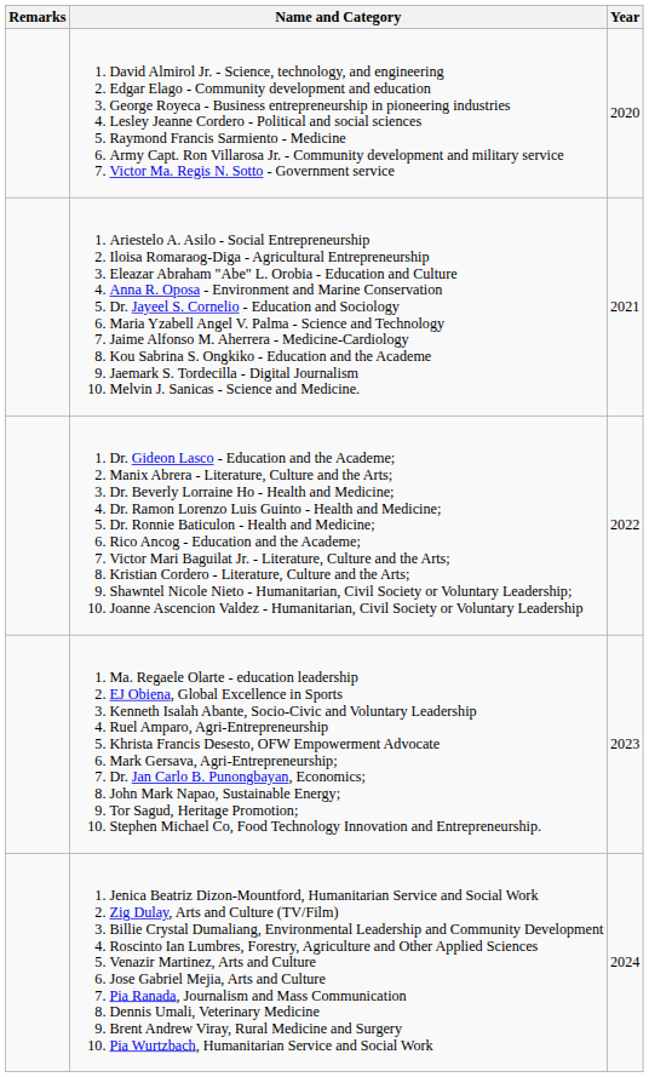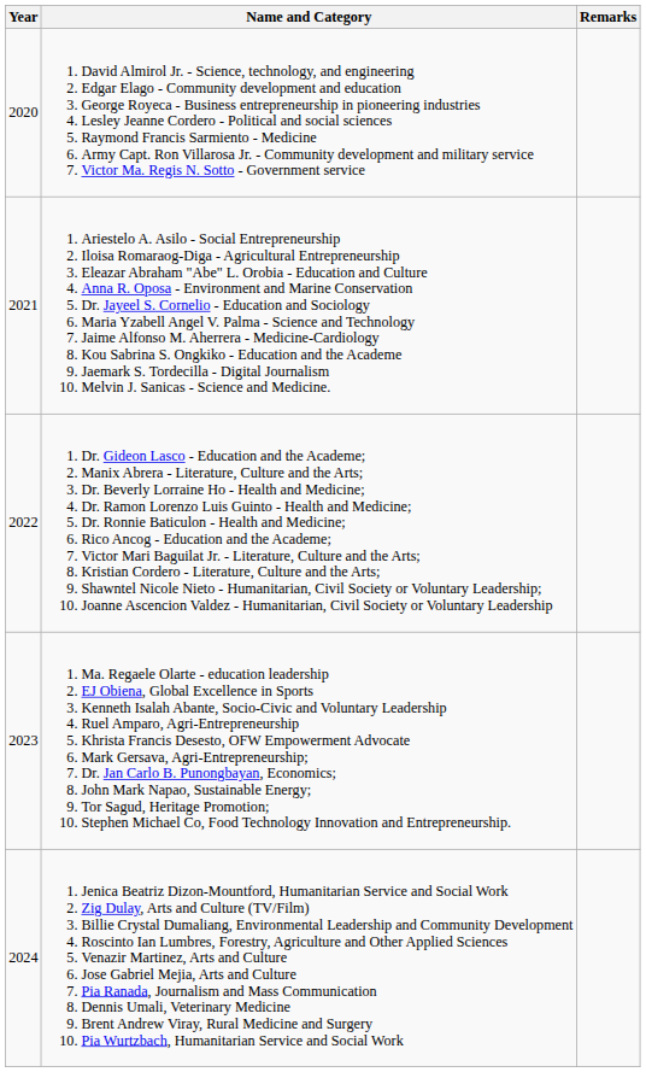columns swapped: Year <-> Remarks
